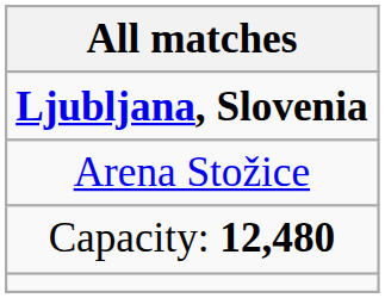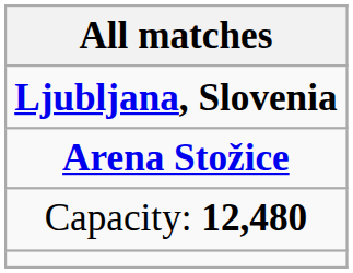row 3 | column 1: normal -> bold
